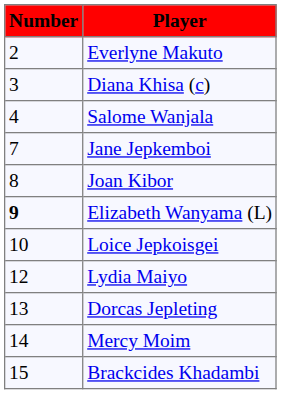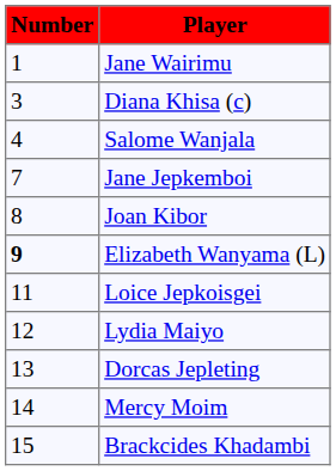+ row: 1 | Jane Wairimu
- row: 2 | Everlyne Makuto
Loice Jepkoisgei | Number: 10 -> 11
